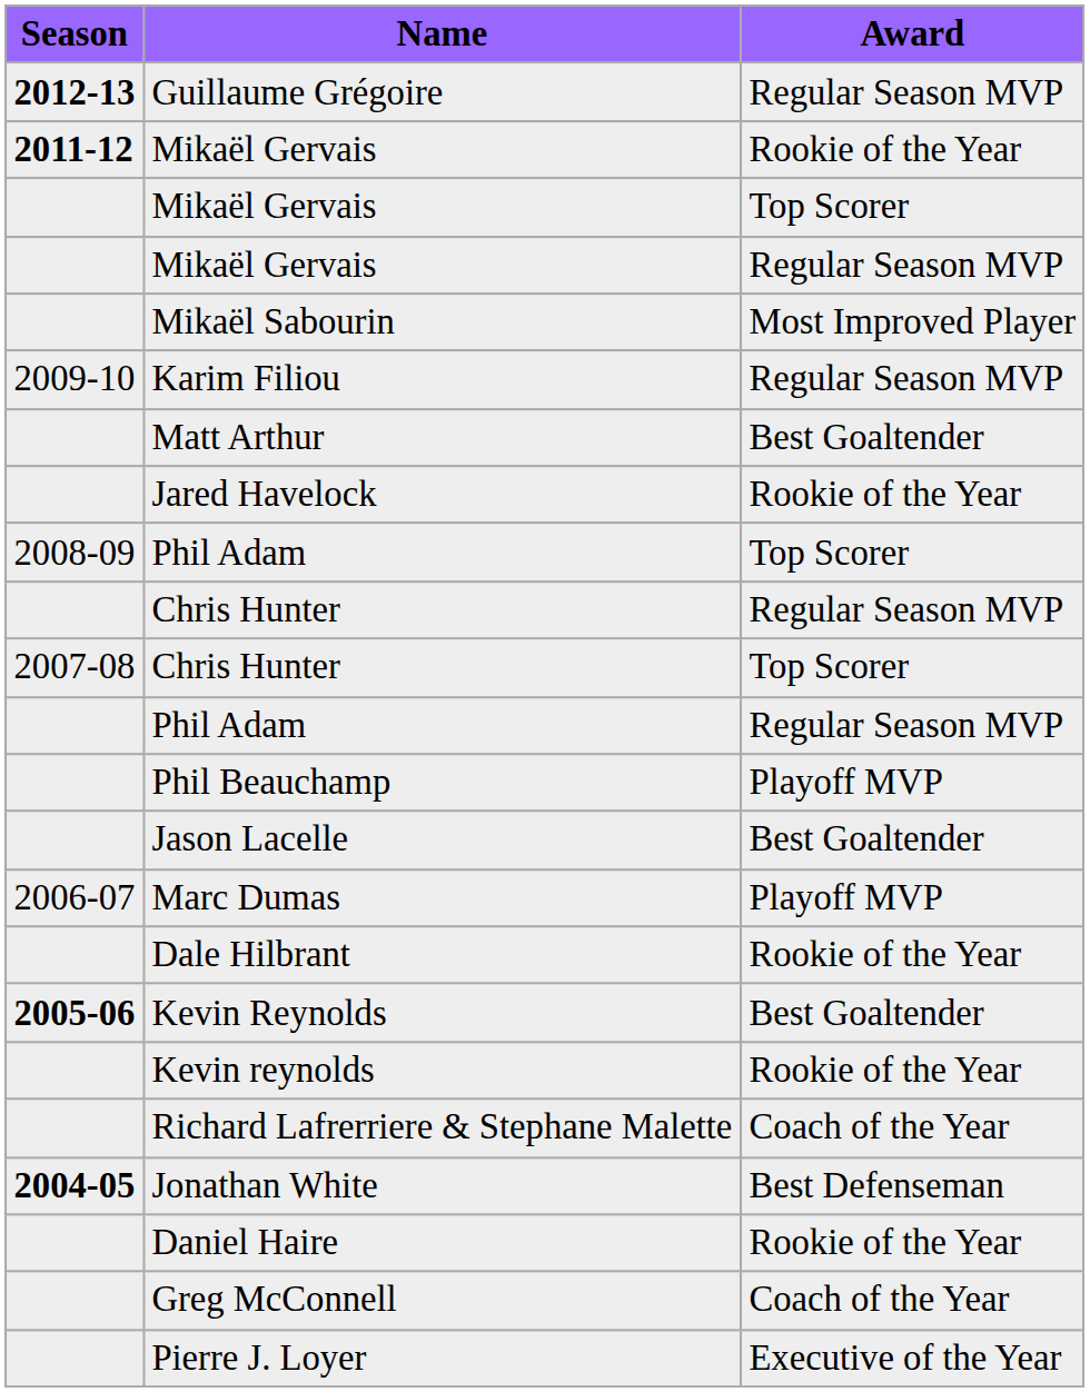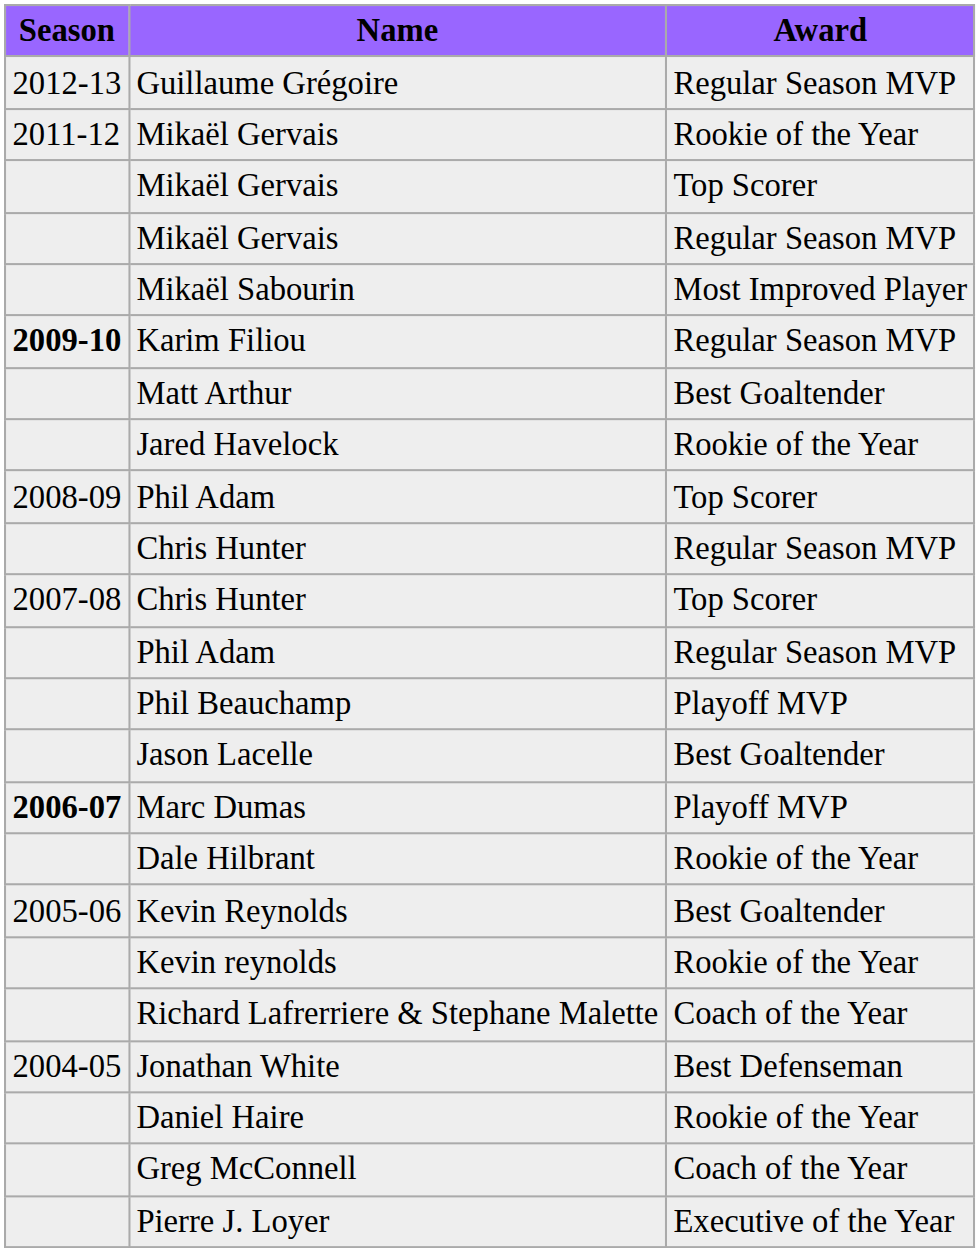Guillaume Grégoire | Season: bold -> normal
Mikaël Gervais / Rookie of the Year | Season: bold -> normal
Karim Filiou | Season: normal -> bold
Marc Dumas | Season: normal -> bold
Kevin Reynolds | Season: bold -> normal
Jonathan White | Season: bold -> normal
